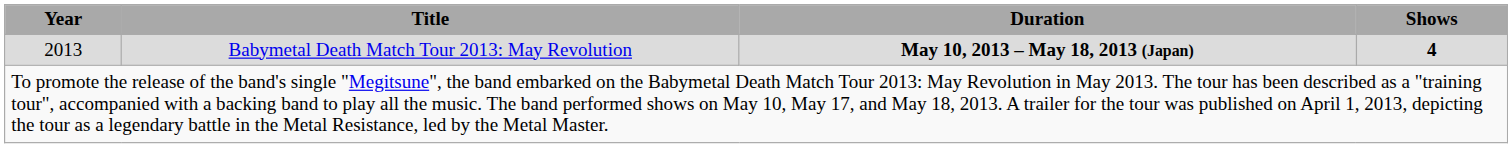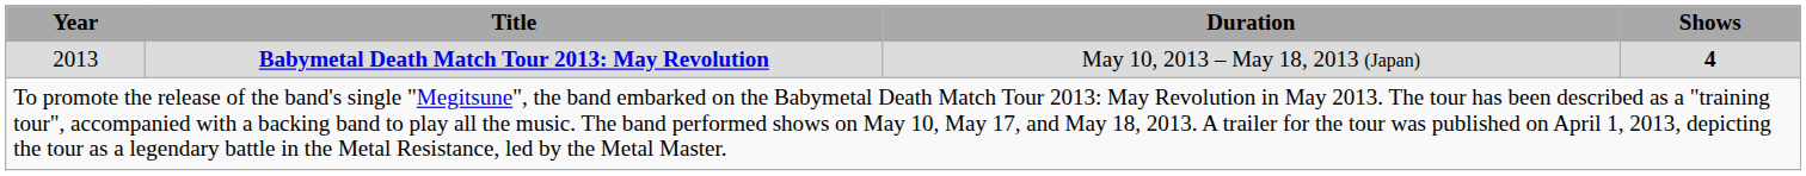2013 | Title: normal -> bold
2013 | Duration: bold -> normal
